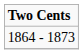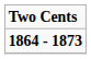row 2 | column 1: normal -> bold
